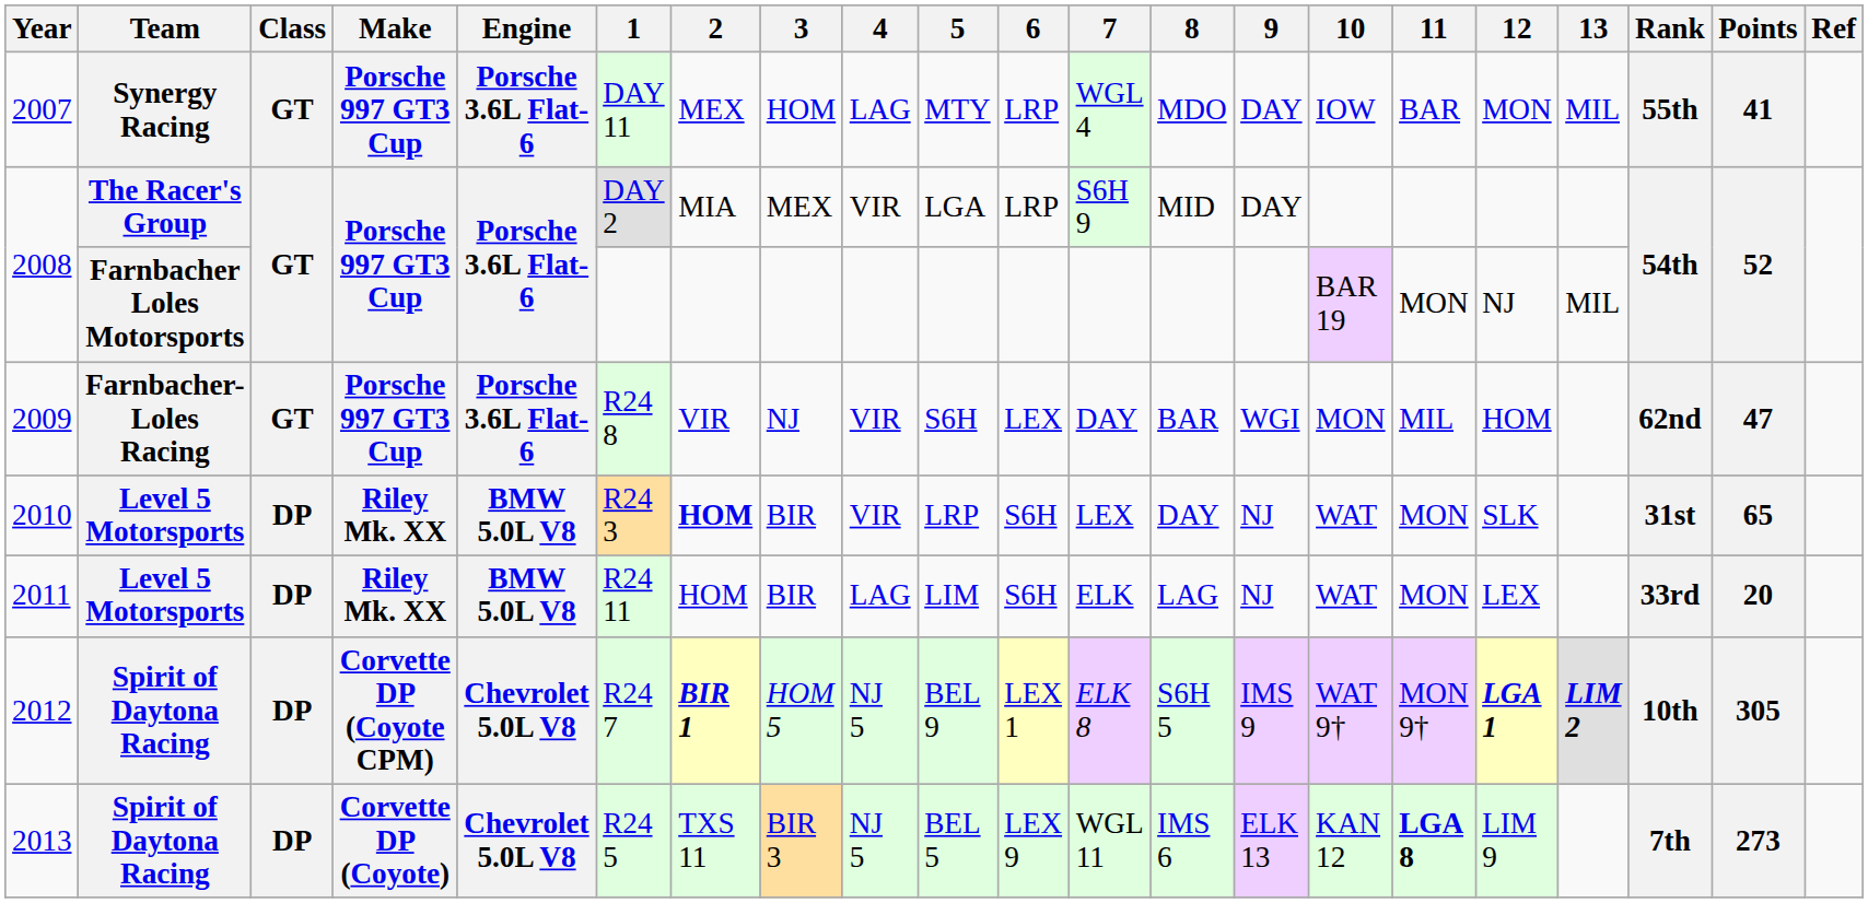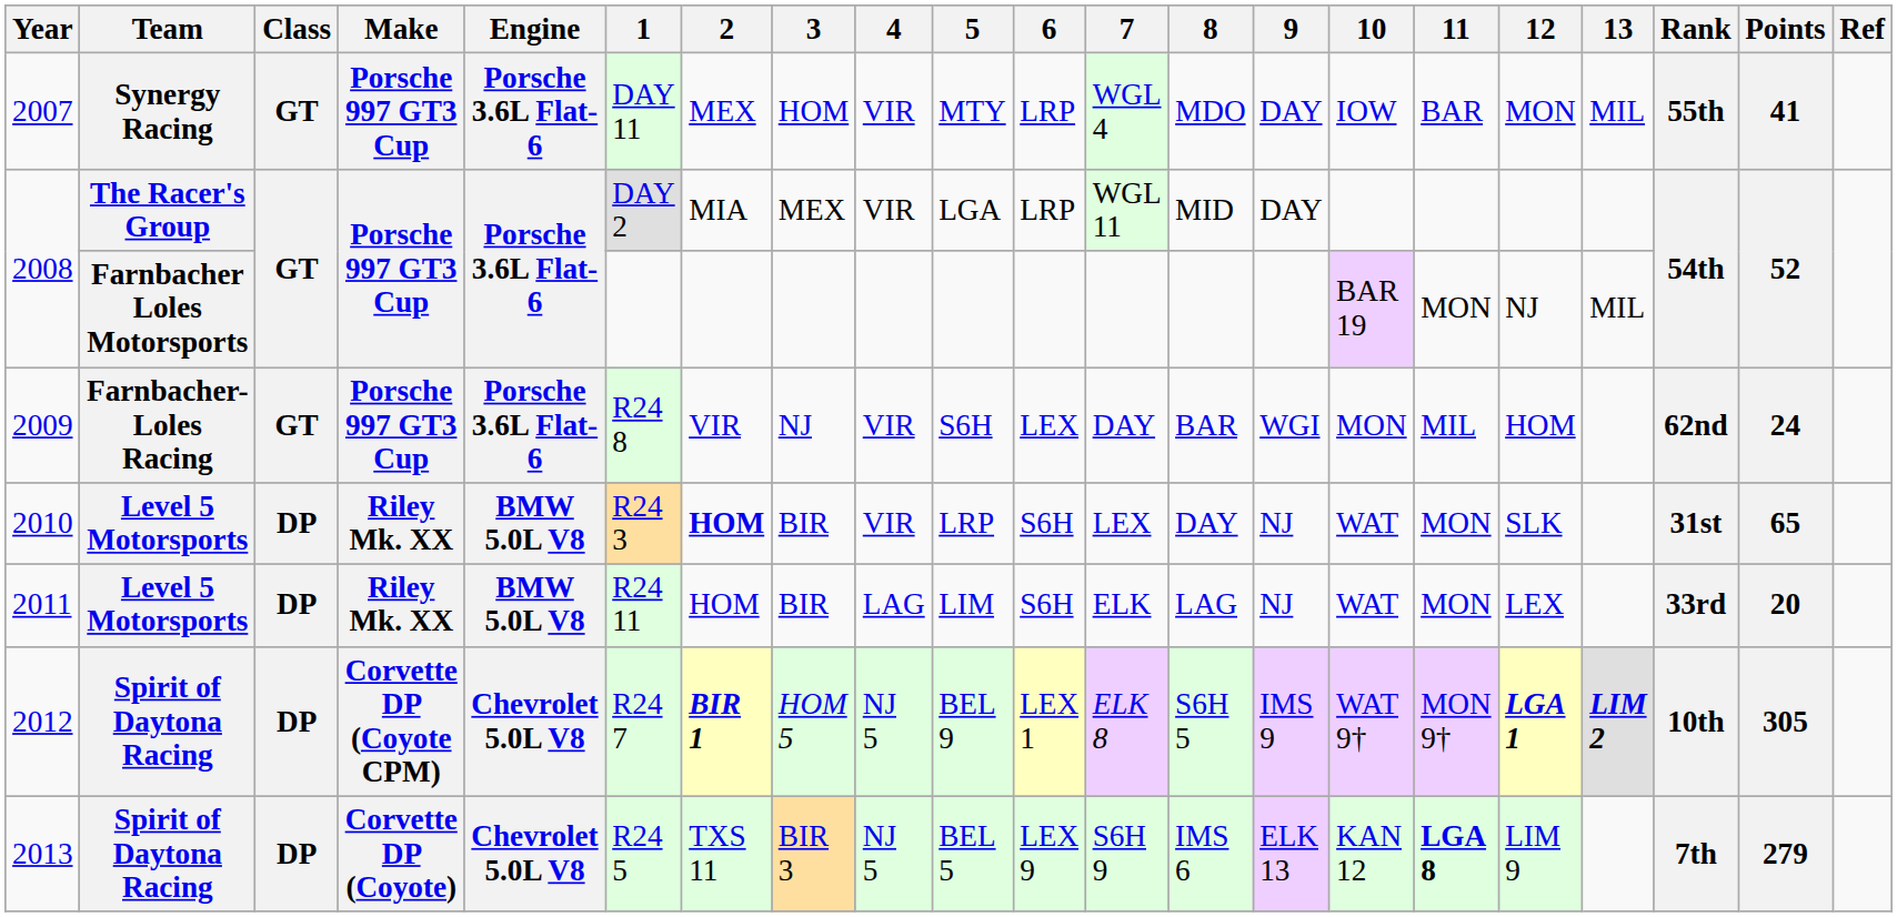2007 | 4: LAG -> VIR
2008 / The Racer's Group | 7: S6H 9 -> WGL 11
2009 | Points: 47 -> 24
2013 | 7: WGL 11 -> S6H 9
2013 | Points: 273 -> 279
